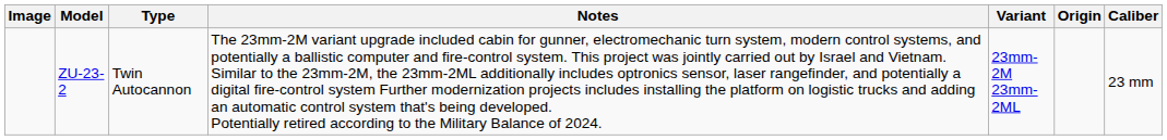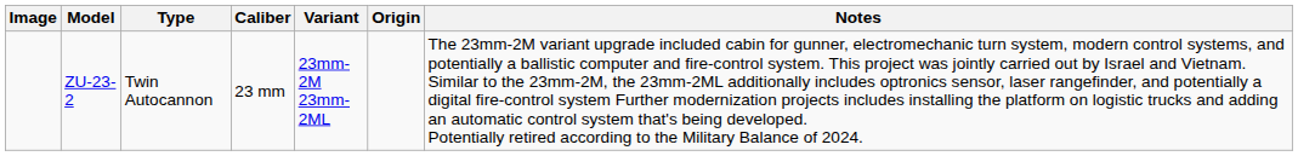columns swapped: Caliber <-> Notes
